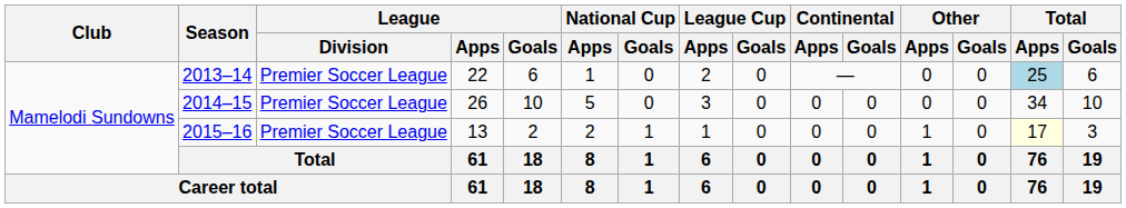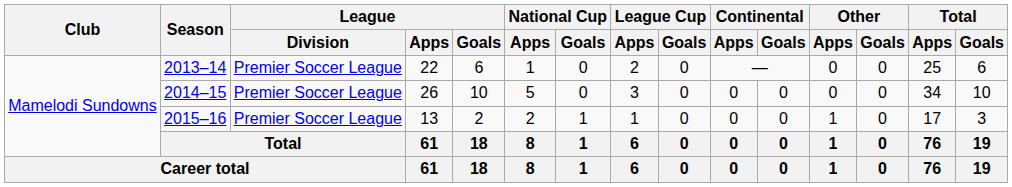2013–14 | Total / Apps: lightblue background -> no background
2015–16 | Total / Apps: lightyellow background -> no background
